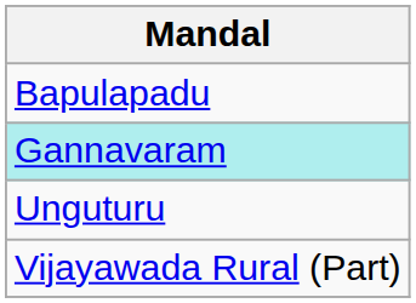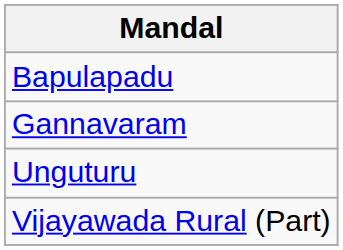row 3 | column 1: paleturquoise background -> no background
